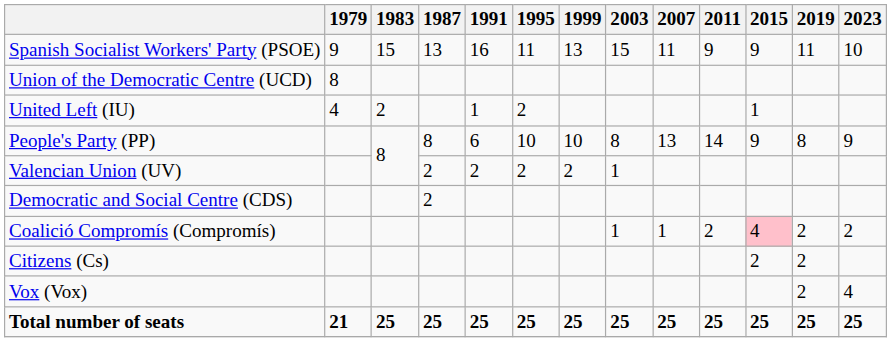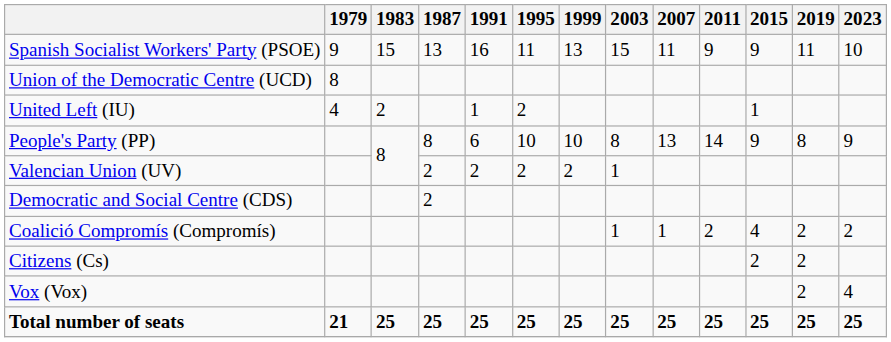Coalició Compromís (Compromís) | 2015: pink background -> no background
